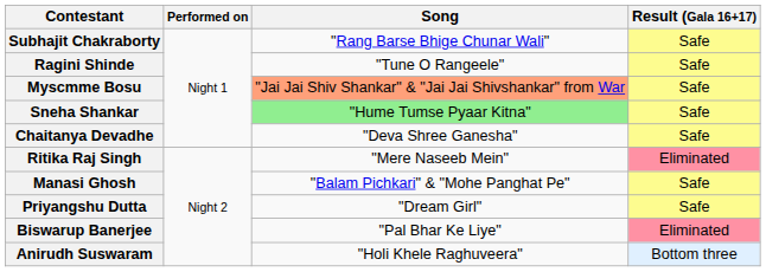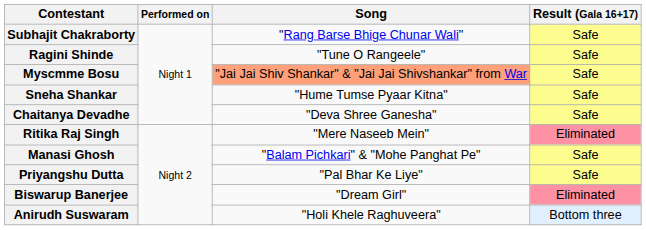Sneha Shankar | Song: lightgreen background -> no background
Priyangshu Dutta | Song: "Dream Girl" -> "Pal Bhar Ke Liye"
Biswarup Banerjee | Song: "Pal Bhar Ke Liye" -> "Dream Girl"
